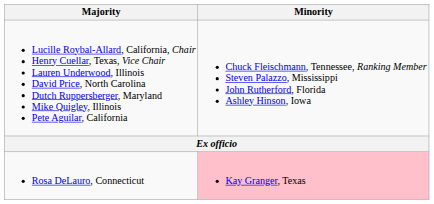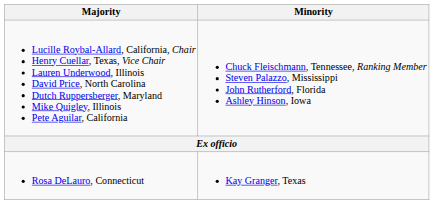Rosa DeLauro, Connecticut | Minority: pink background -> no background
